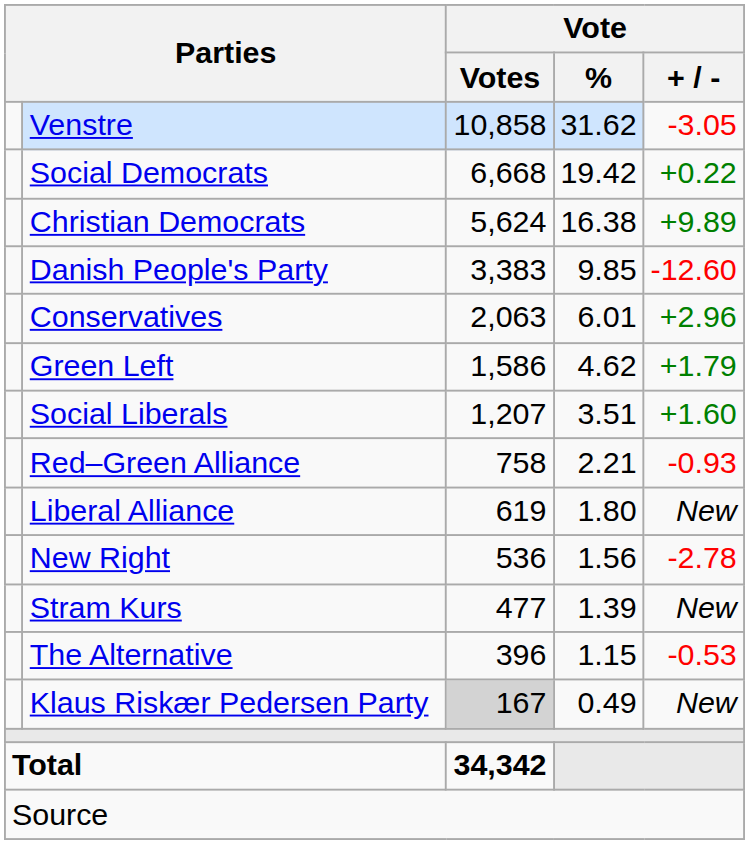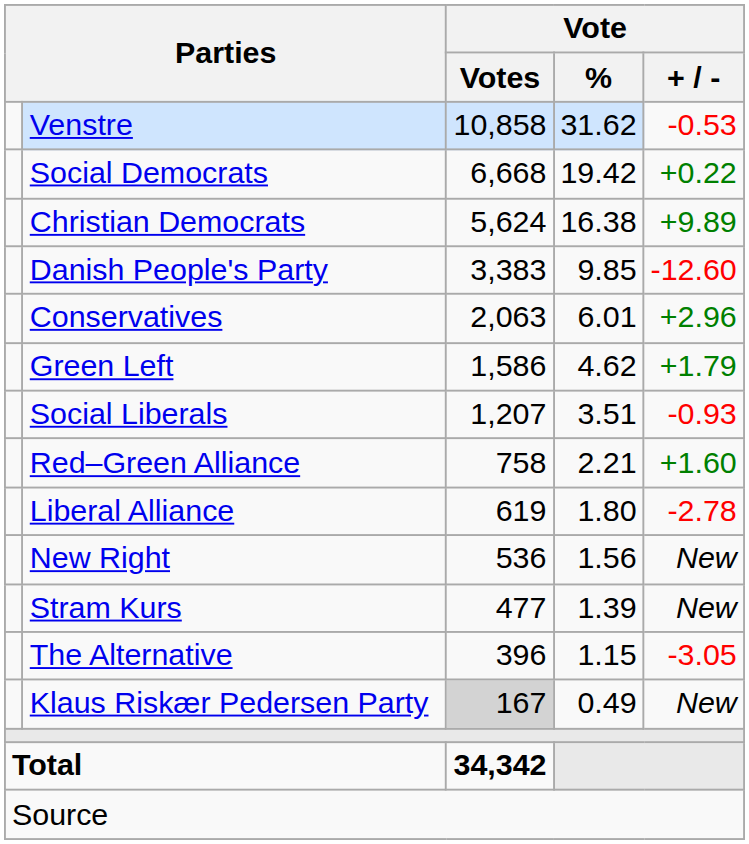Venstre | Vote / + / -: -3.05 -> -0.53
Social Liberals | Vote / + / -: +1.60 -> -0.93
Red–Green Alliance | Vote / + / -: -0.93 -> +1.60
Liberal Alliance | Vote / + / -: New -> -2.78
New Right | Vote / + / -: -2.78 -> New
The Alternative | Vote / + / -: -0.53 -> -3.05
